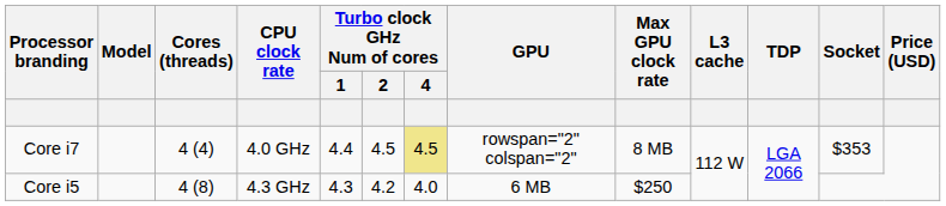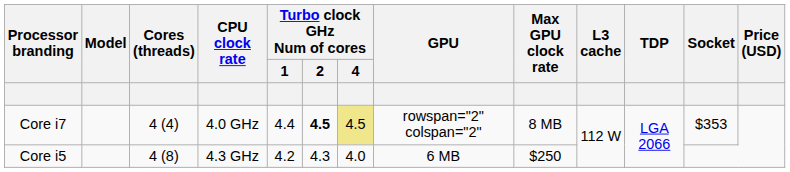Core i7 | Turbo clock GHz Num of cores / 2: normal -> bold
Core i5 | Turbo clock GHz Num of cores / 1: 4.3 -> 4.2
Core i5 | Turbo clock GHz Num of cores / 2: 4.2 -> 4.3
